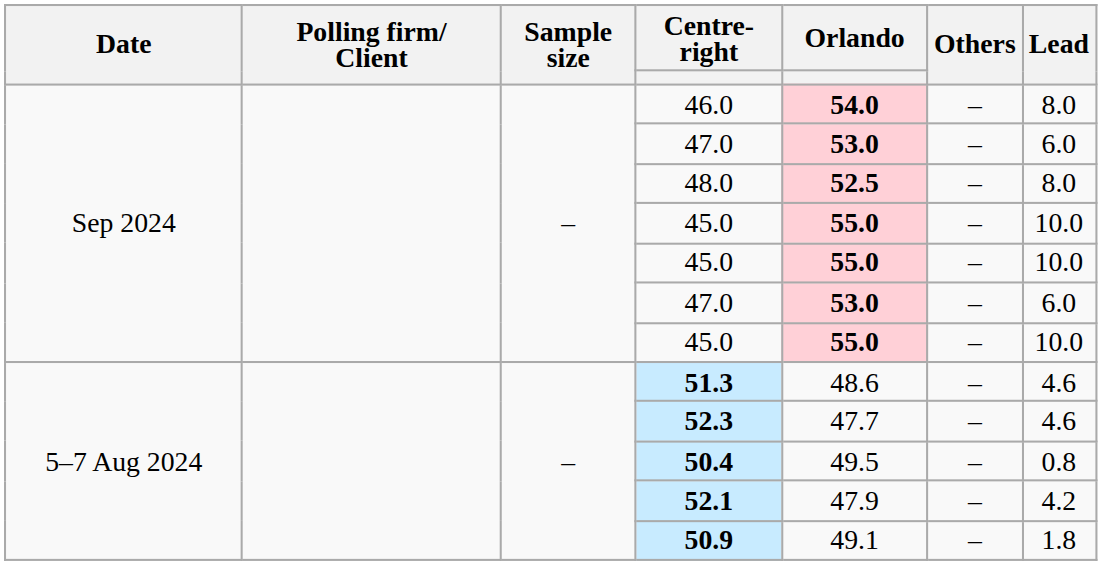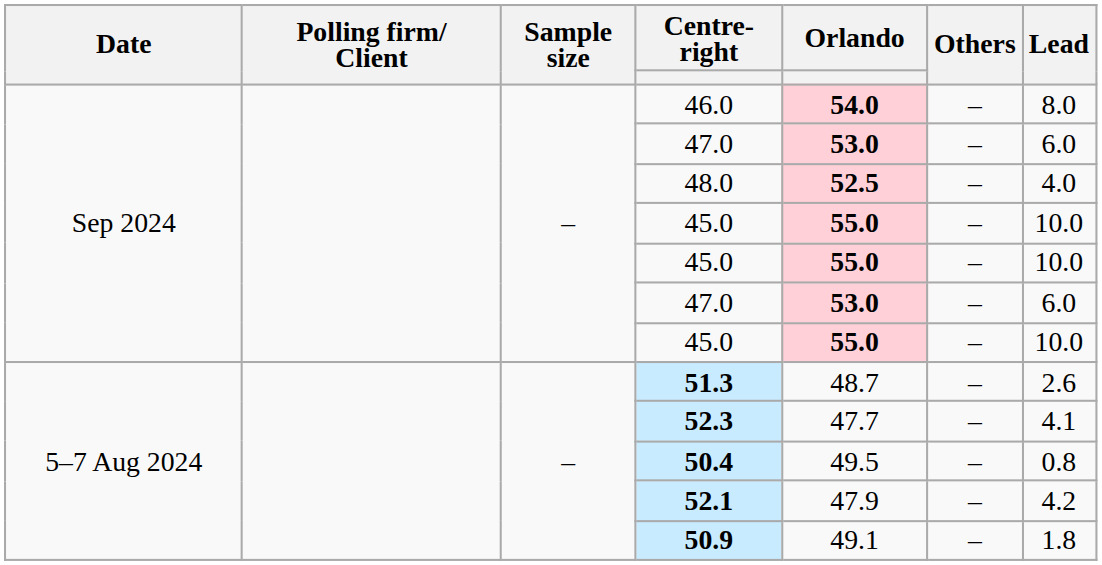48.0 | Lead: 8.0 -> 4.0
51.3 | Orlando: 48.6 -> 48.7
51.3 | Lead: 4.6 -> 2.6
52.3 | Lead: 4.6 -> 4.1
